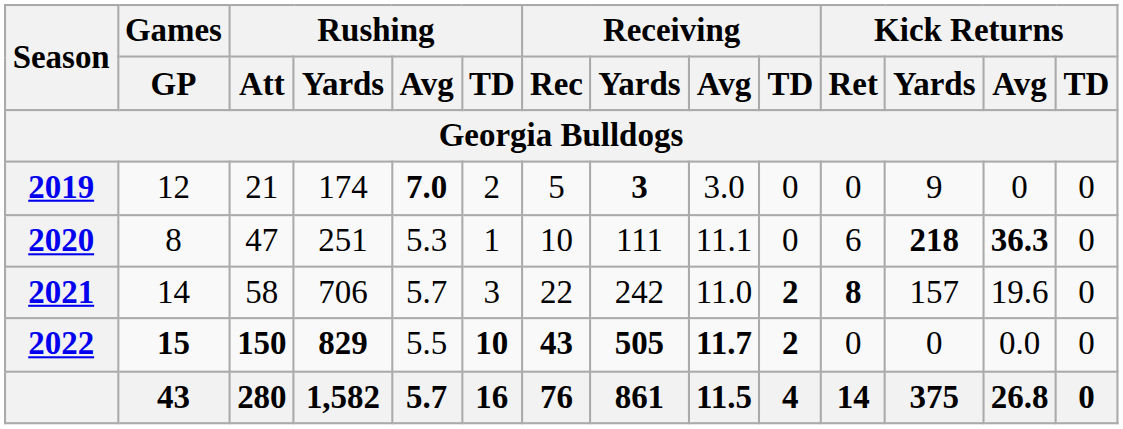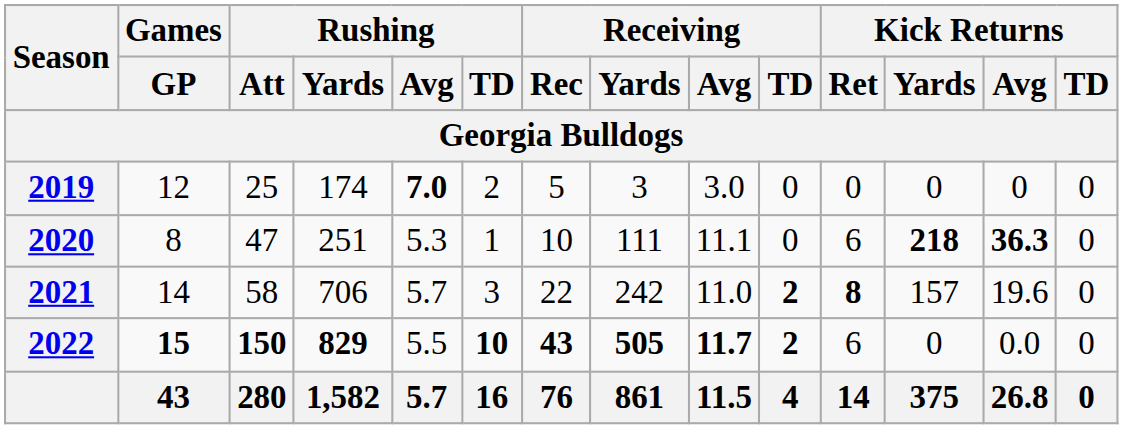2019 | Rushing / Att: 21 -> 25
2019 | Receiving / Yards: bold -> normal
2019 | Kick Returns / Yards: 9 -> 0
2022 | Kick Returns / Ret: 0 -> 6
